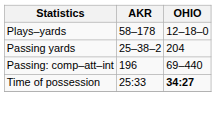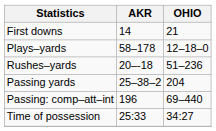+ row: First downs | 14 | 21
+ row: Rushes–yards | 20–-18 | 51–236
Time of possession | OHIO: bold -> normal
